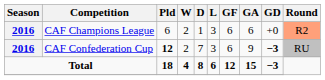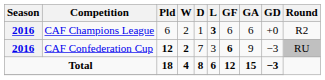CAF Champions League | L: normal -> bold
CAF Champions League | Round: lightsalmon background -> no background
CAF Confederation Cup | W: normal -> bold
CAF Confederation Cup | GF: normal -> bold
CAF Confederation Cup | GD: bold -> normal
